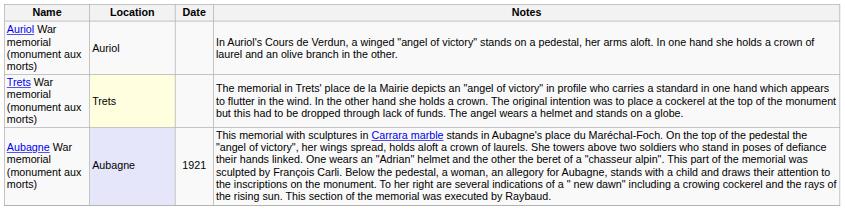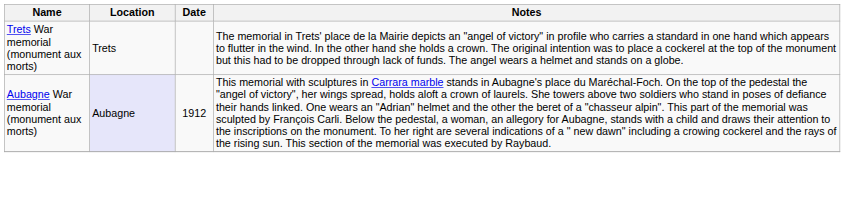- row: Auriol War memorial (monument aux morts) | Auriol | In Auriol's Cours de Verdun, a winged "angel of victory" stands on a pedestal, her arms aloft. In one hand she holds a crown of laurel and an olive branch in the other.
Trets War memorial (monument aux morts) | Location: lightyellow background -> no background
Aubagne War memorial (monument aux morts) | Date: 1921 -> 1912
